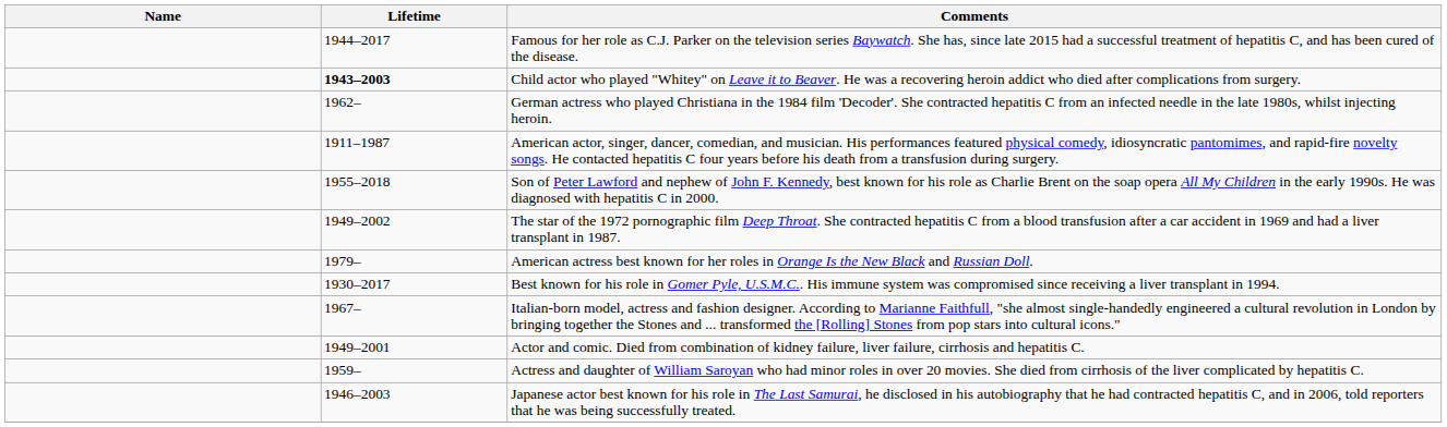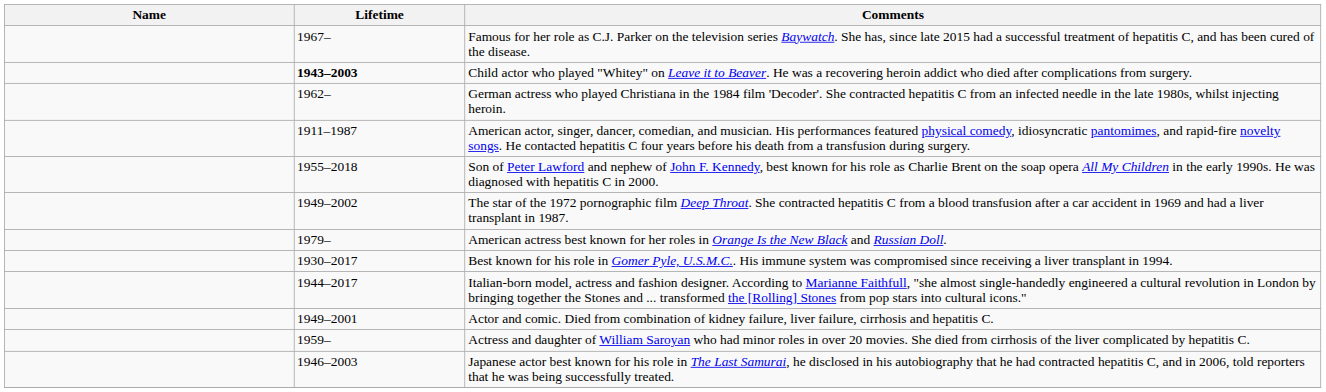row 2 | Lifetime: 1944–2017 -> 1967–
row 10 | Lifetime: 1967– -> 1944–2017
